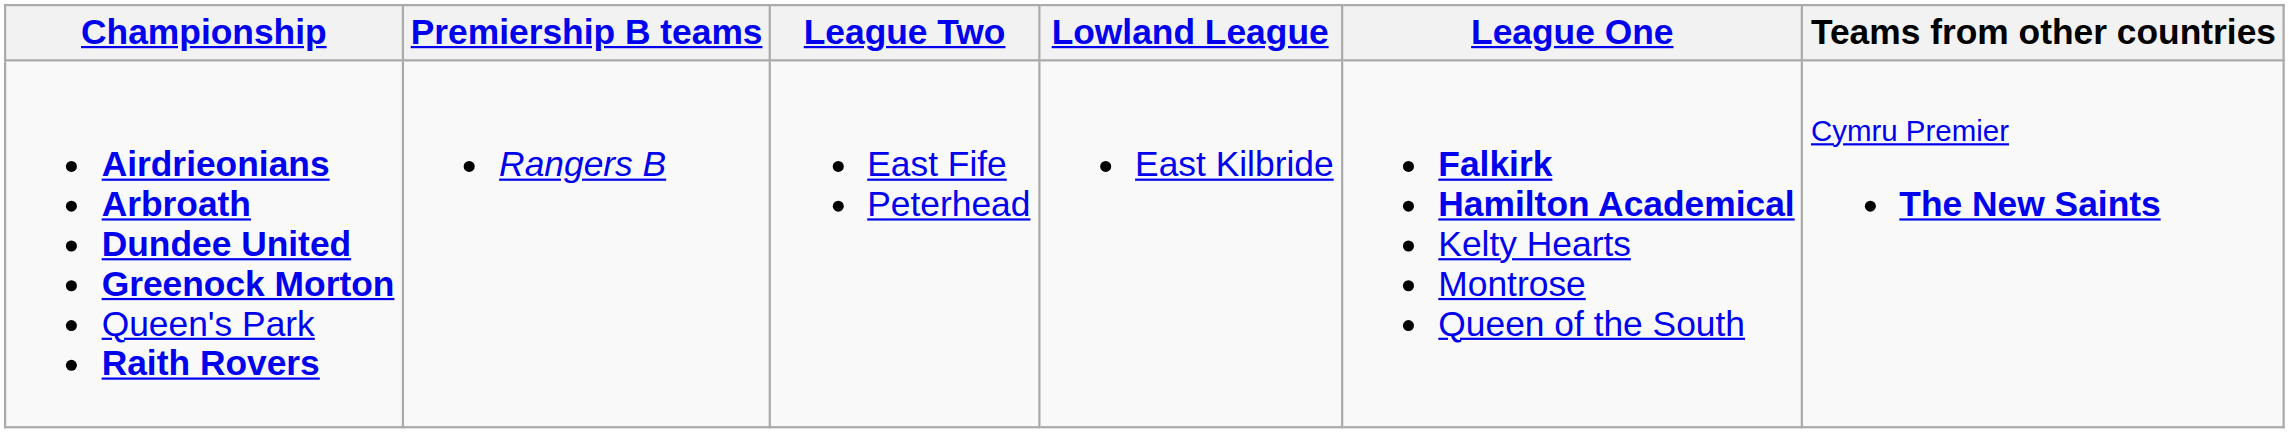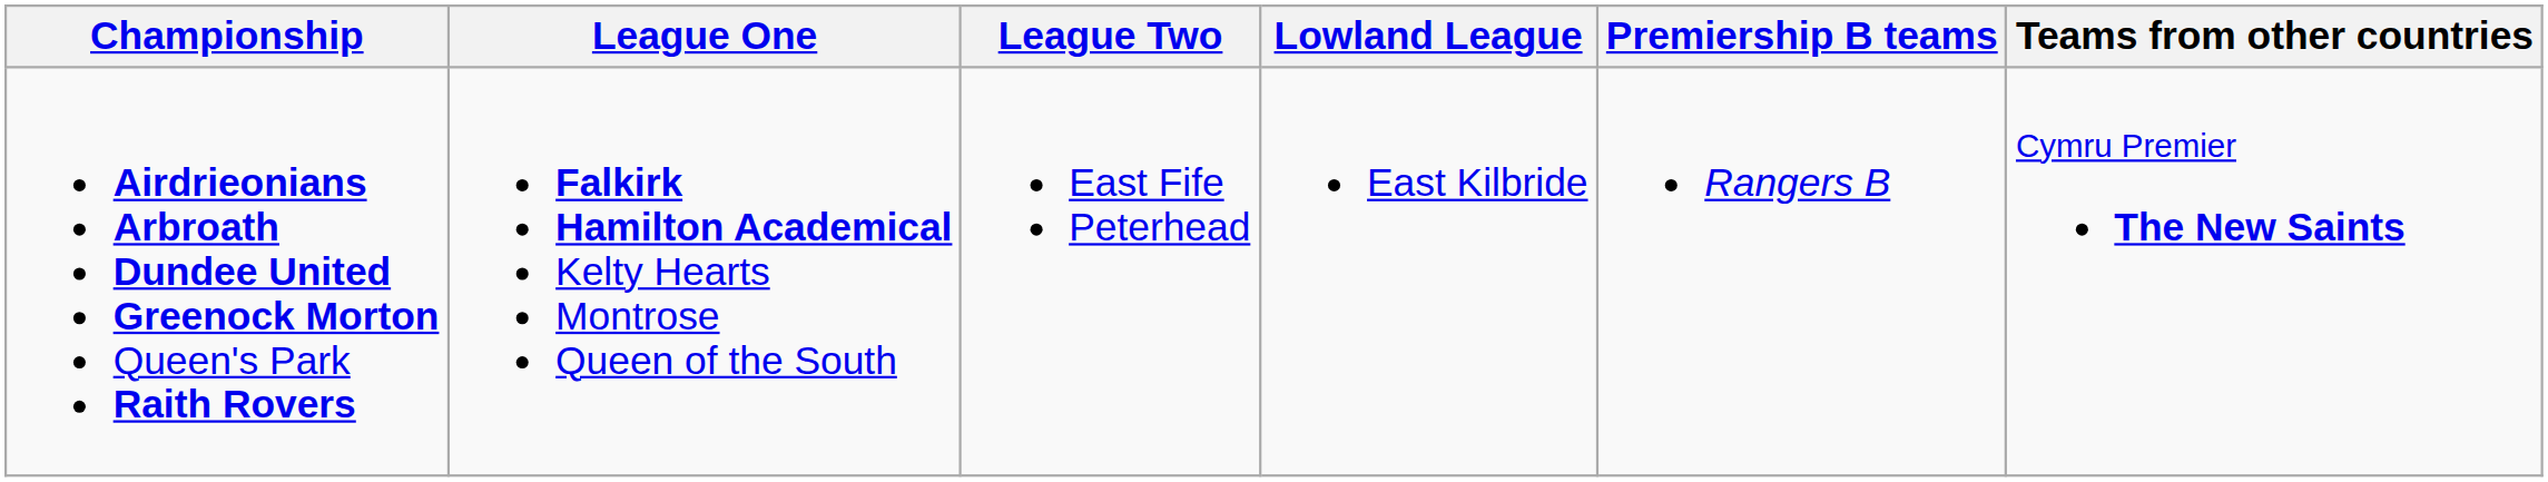columns swapped: League One <-> Premiership B teams
